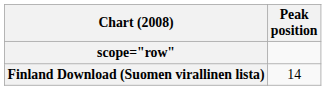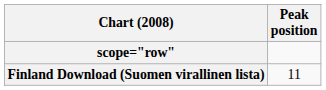Finland Download (Suomen virallinen lista) | Peak position: 14 -> 11
